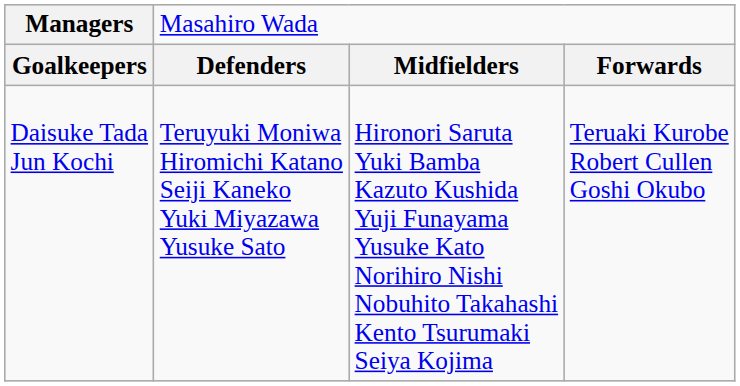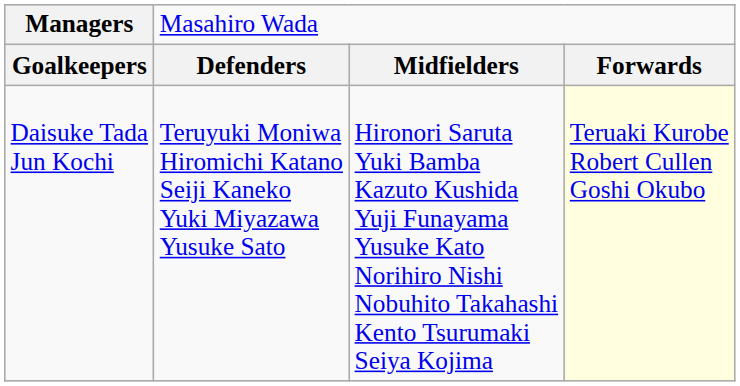Daisuke Tada Jun Kochi | column 4: no background -> lightyellow background
